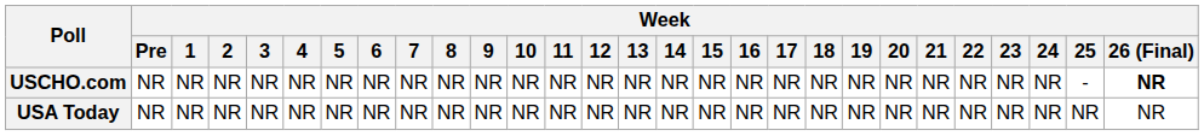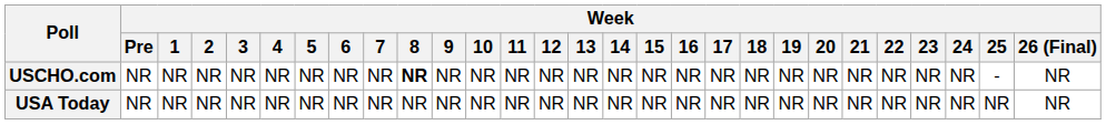USCHO.com | Week / 8: normal -> bold
USCHO.com | Week / 26 (Final): bold -> normal
